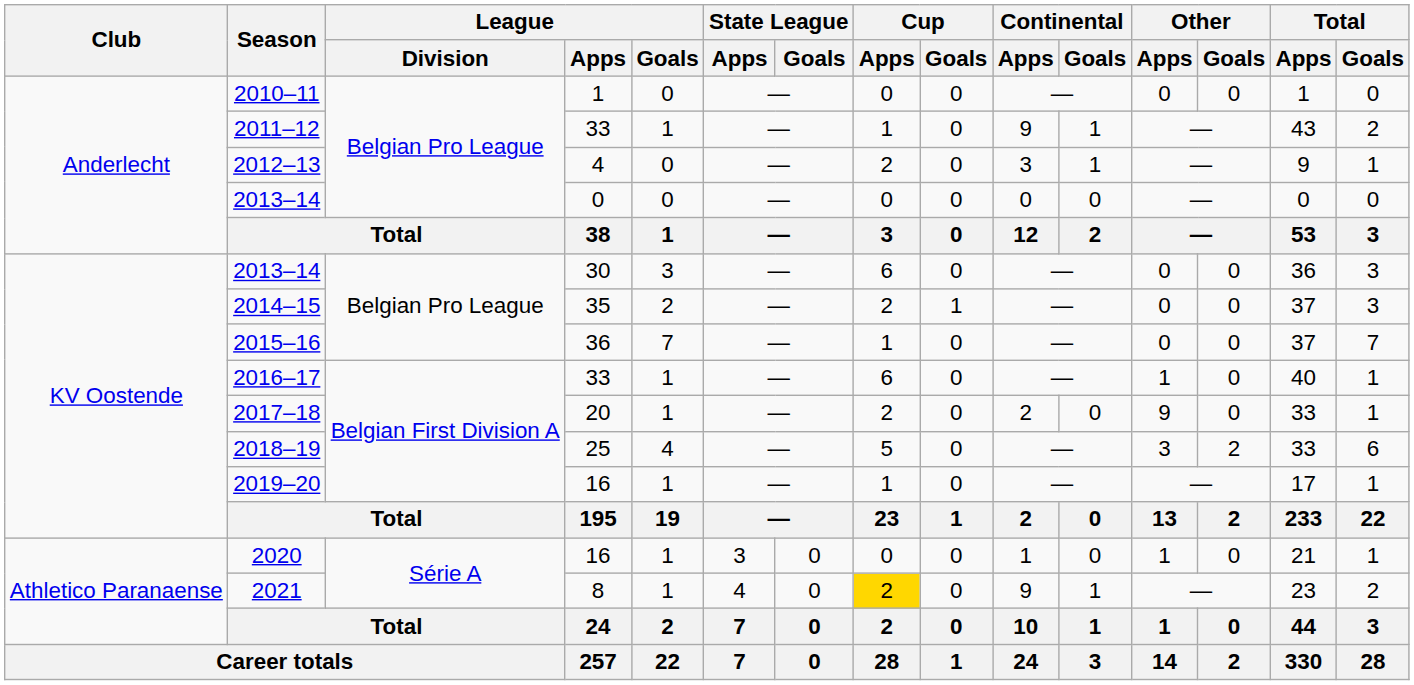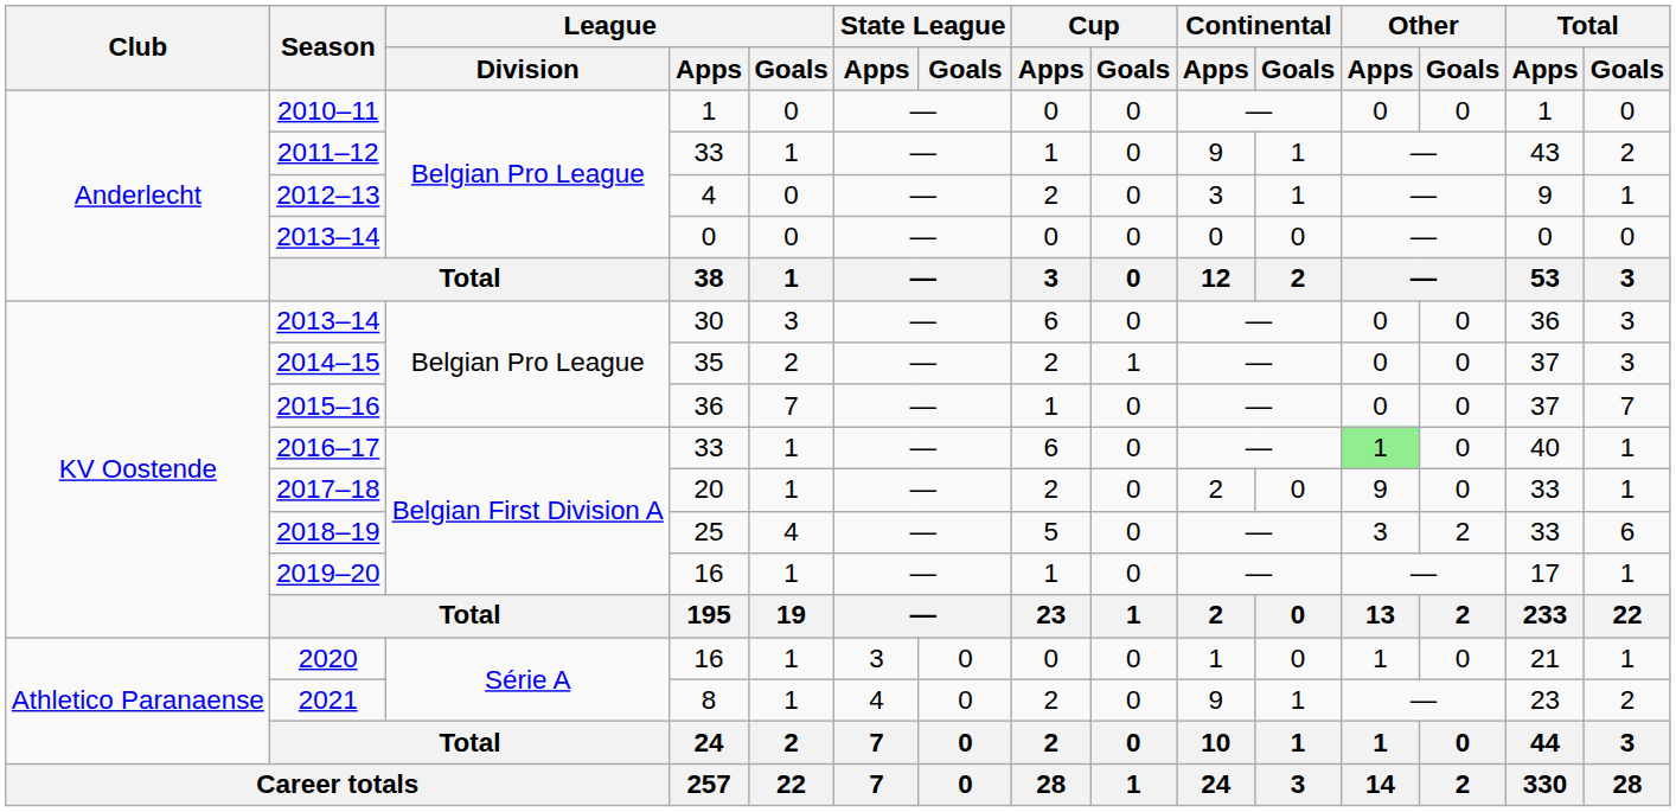2016–17 | Other / Apps: no background -> lightgreen background
2021 | Cup / Apps: gold background -> no background
